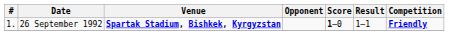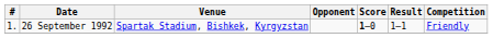26 September 1992 | Venue: bold -> normal
26 September 1992 | Competition: bold -> normal
